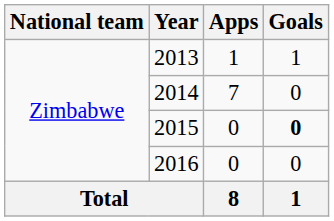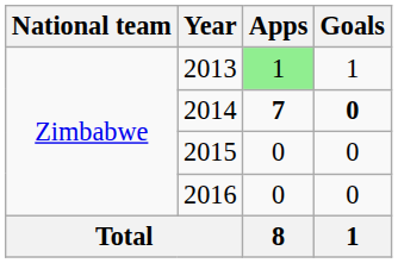2013 | Apps: no background -> lightgreen background
2014 | Apps: normal -> bold
2014 | Goals: normal -> bold
2015 | Goals: bold -> normal
